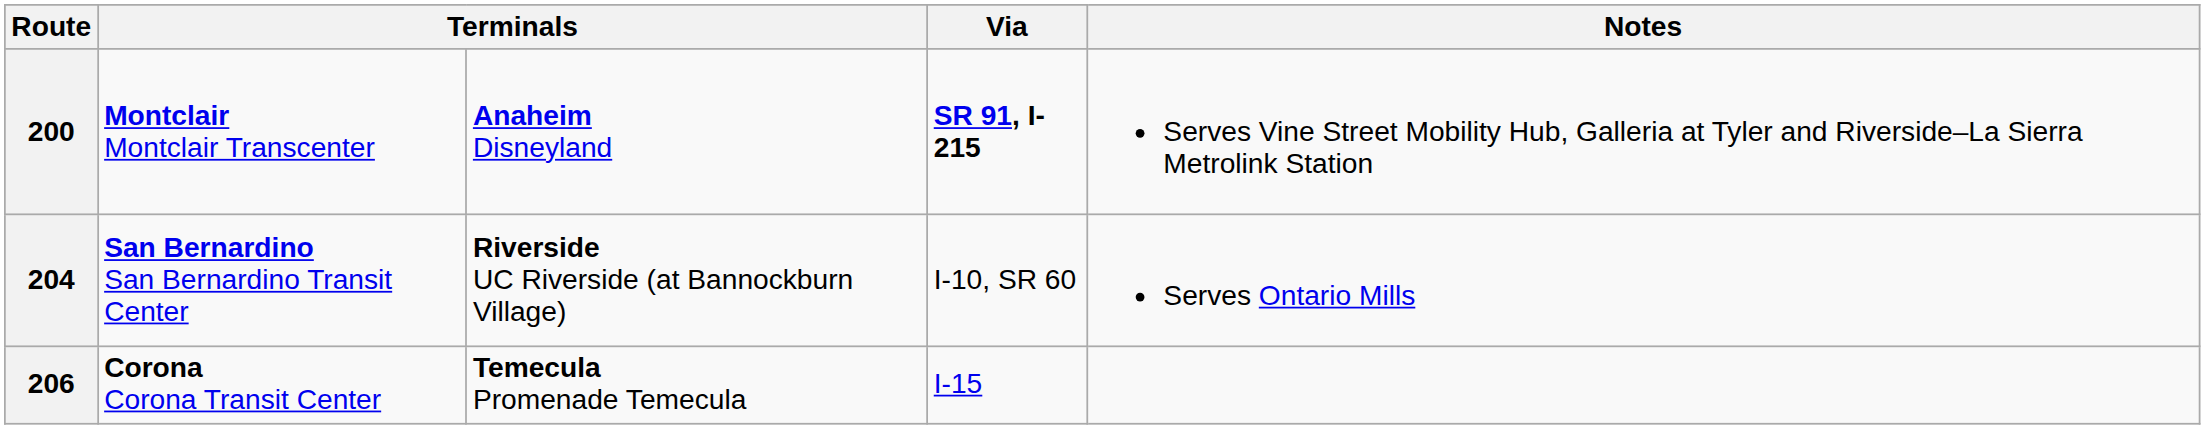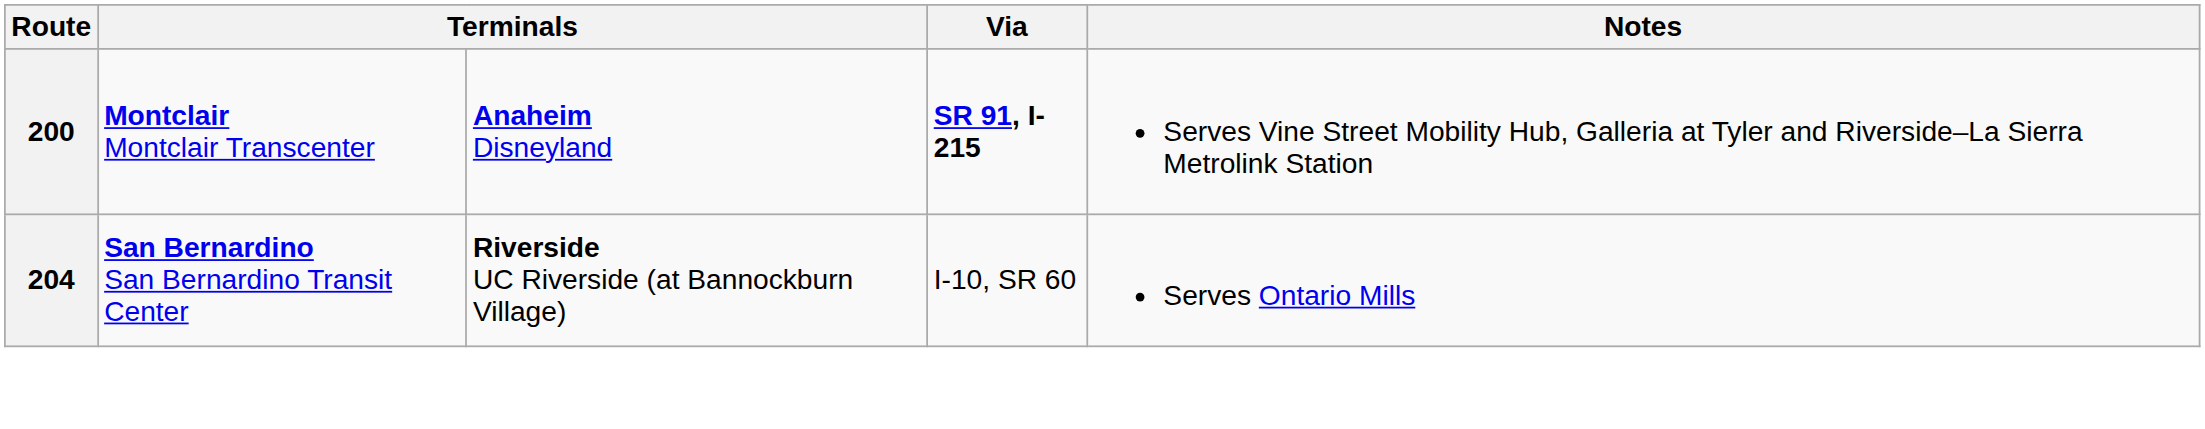- row: 206 | Corona Corona Transit Center | Temecula Promenade Temecula | I-15
